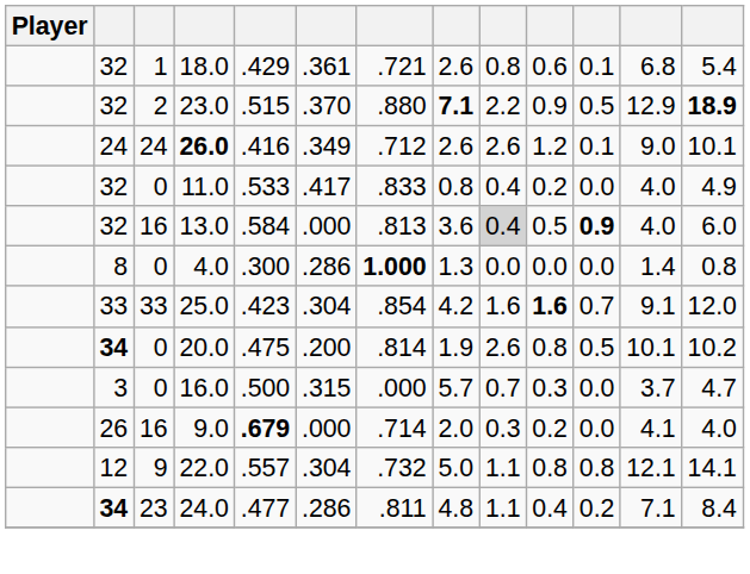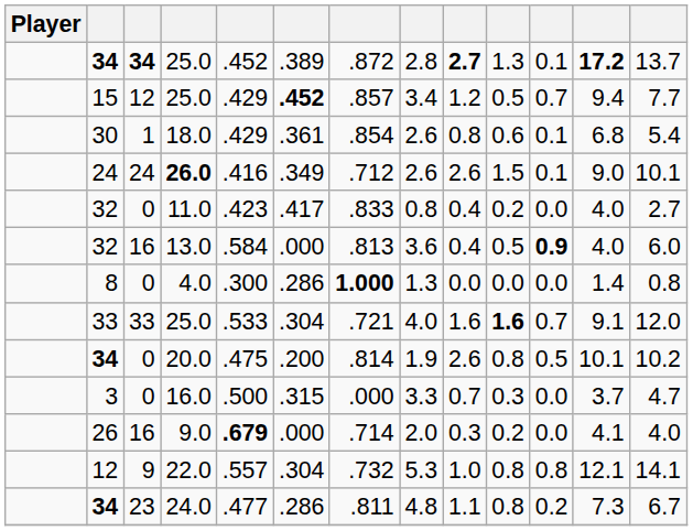+ row: 34 | 34 | 25.0 | .452 | .389 | .872 | 2.8 | 2.7 | 1.3 | 0.1 | 17.2 | 13.7
+ row: 15 | 12 | 25.0 | .429 | .452 | .857 | 3.4 | 1.2 | 0.5 | 0.7 | 9.4 | 7.7
18.0 | column 2: 32 -> 30
18.0 | column 7: .721 -> .854
- row: 32 | 2 | 23.0 | .515 | .370 | .880 | 7.1 | 2.2 | 0.9 | 0.5 | 12.9 | 18.9
26.0 | column 10: 1.2 -> 1.5
11.0 | column 5: .533 -> .423
11.0 | column 13: 4.9 -> 2.7
13.0 | column 9: lightgrey background -> no background
33 / 25.0 | column 5: .423 -> .533
33 / 25.0 | column 7: .854 -> .721
33 / 25.0 | column 8: 4.2 -> 4.0
16.0 | column 8: 5.7 -> 3.3
22.0 | column 8: 5.0 -> 5.3
22.0 | column 9: 1.1 -> 1.0
24.0 | column 10: 0.4 -> 0.8
24.0 | column 12: 7.1 -> 7.3
24.0 | column 13: 8.4 -> 6.7
